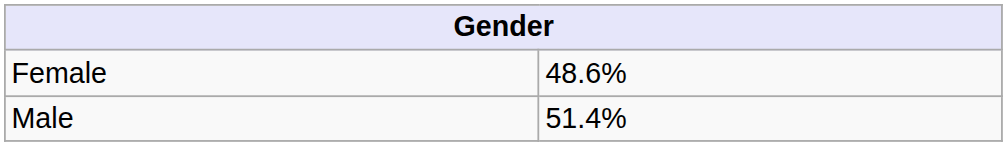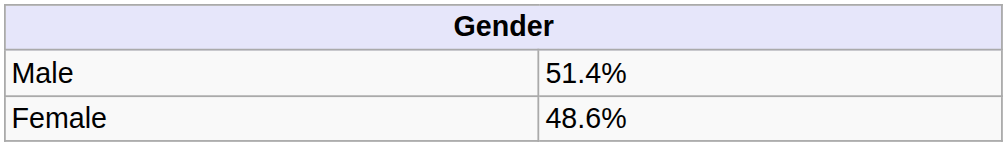rows swapped: Male <-> Female
